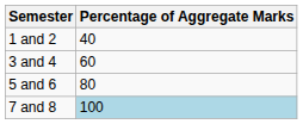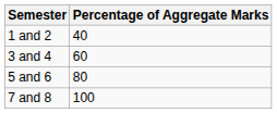7 and 8 | Percentage of Aggregate Marks: lightblue background -> no background
